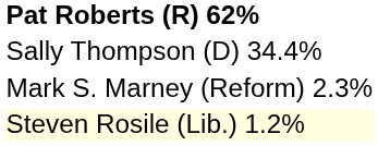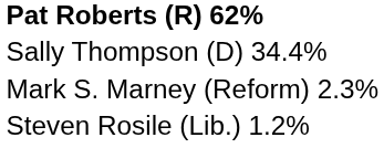row 4 | column 1: lightyellow background -> no background
